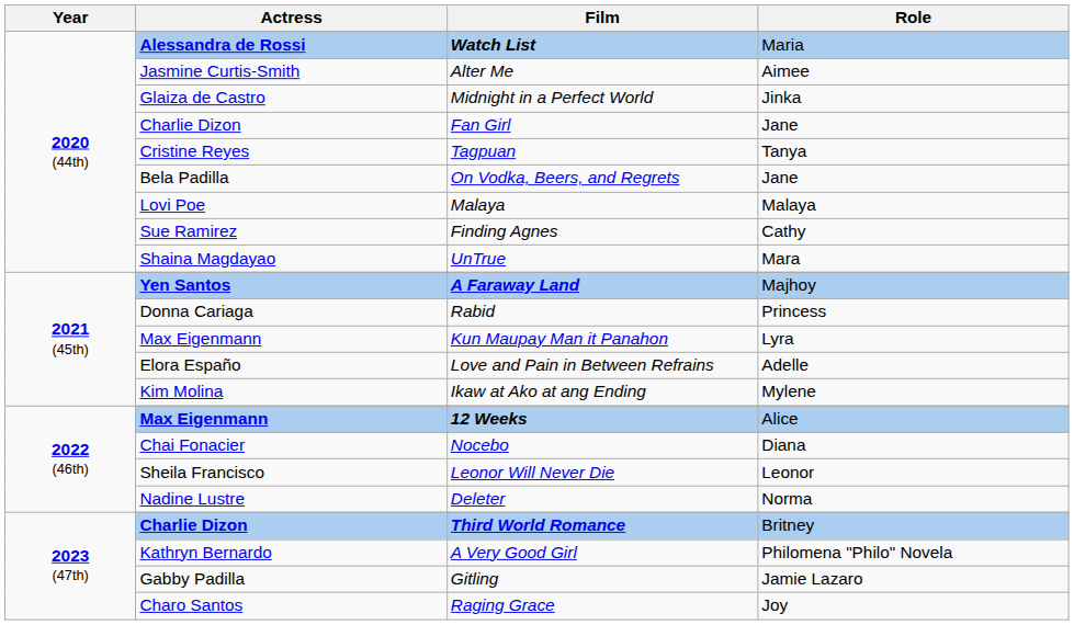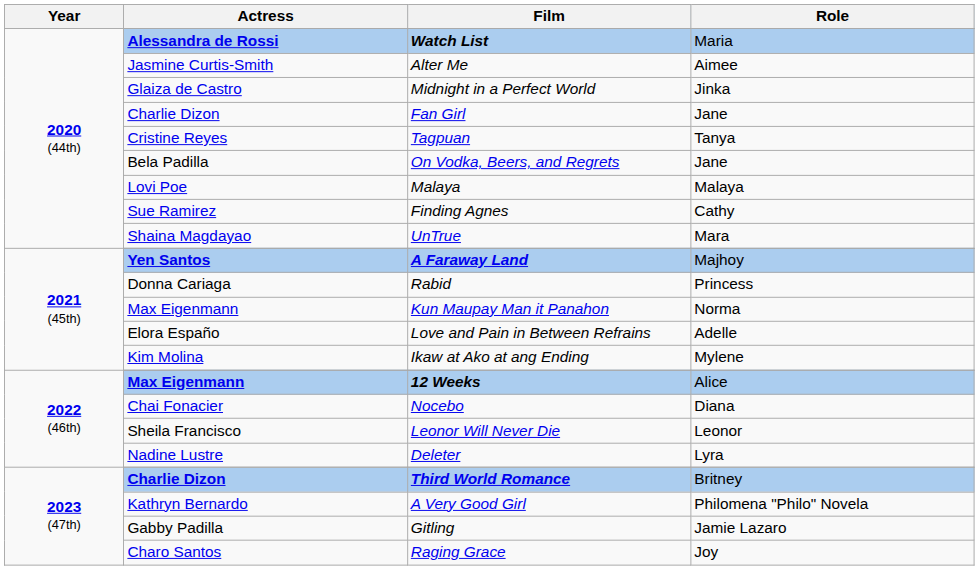Kun Maupay Man it Panahon | Role: Lyra -> Norma
Deleter | Role: Norma -> Lyra
